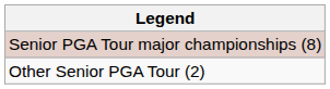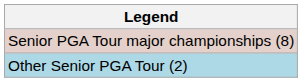row 3 | column 1: no background -> lightblue background
